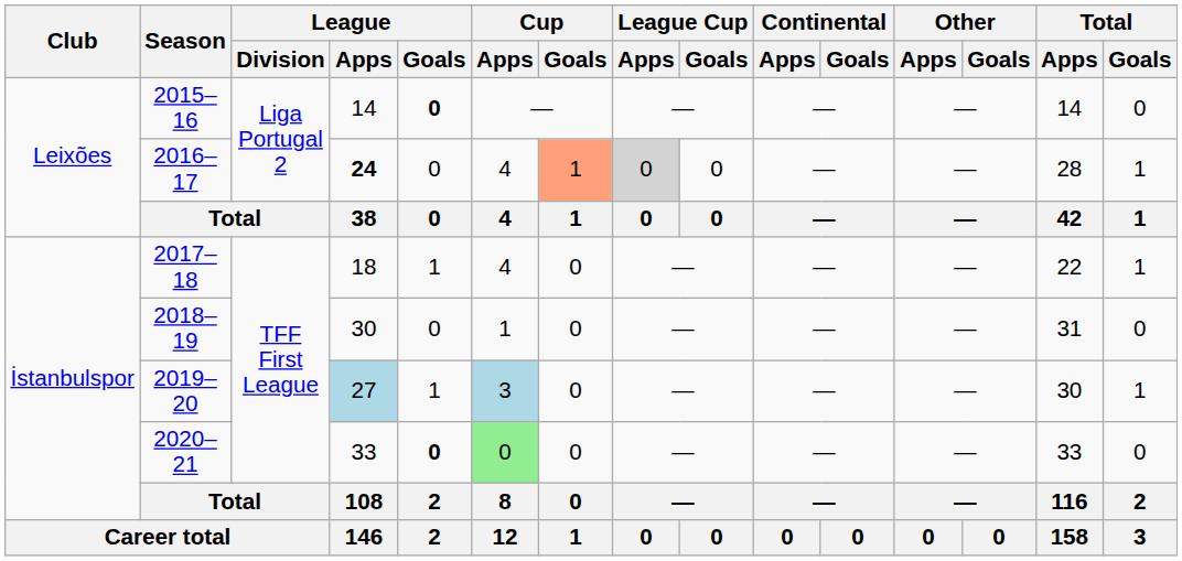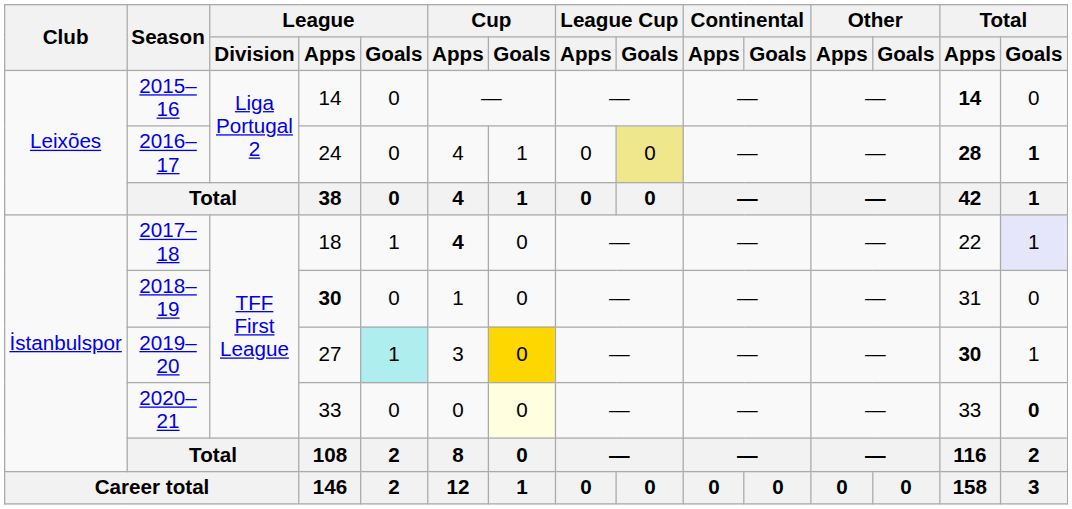2015–16 | League / Goals: bold -> normal
2015–16 | Total / Apps: normal -> bold
2016–17 | League / Apps: bold -> normal
2016–17 | Cup / Goals: lightsalmon background -> no background
2016–17 | League Cup / Apps: lightgrey background -> no background
2016–17 | League Cup / Goals: no background -> khaki background
2016–17 | Total / Apps: normal -> bold
2016–17 | Total / Goals: normal -> bold
2017–18 | Cup / Apps: normal -> bold
2017–18 | Total / Goals: no background -> lavender background
2018–19 | League / Apps: normal -> bold
2019–20 | League / Apps: lightblue background -> no background
2019–20 | League / Goals: no background -> paleturquoise background
2019–20 | Cup / Apps: lightblue background -> no background
2019–20 | Cup / Goals: no background -> gold background
2019–20 | Total / Apps: normal -> bold
2020–21 | League / Goals: bold -> normal
2020–21 | Cup / Apps: lightgreen background -> no background
2020–21 | Cup / Goals: no background -> lightyellow background
2020–21 | Total / Goals: normal -> bold
